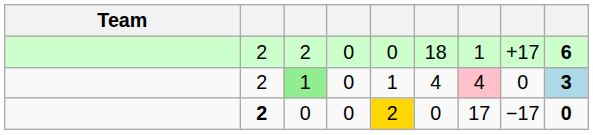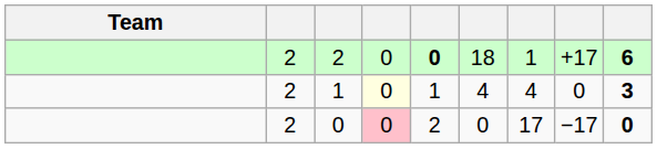row 2 | column 5: normal -> bold
row 3 | column 3: lightgreen background -> no background
row 3 | column 4: no background -> lightyellow background
row 3 | column 7: pink background -> no background
row 3 | column 9: lightblue background -> no background
row 4 | column 2: bold -> normal
row 4 | column 4: no background -> pink background
row 4 | column 5: gold background -> no background
